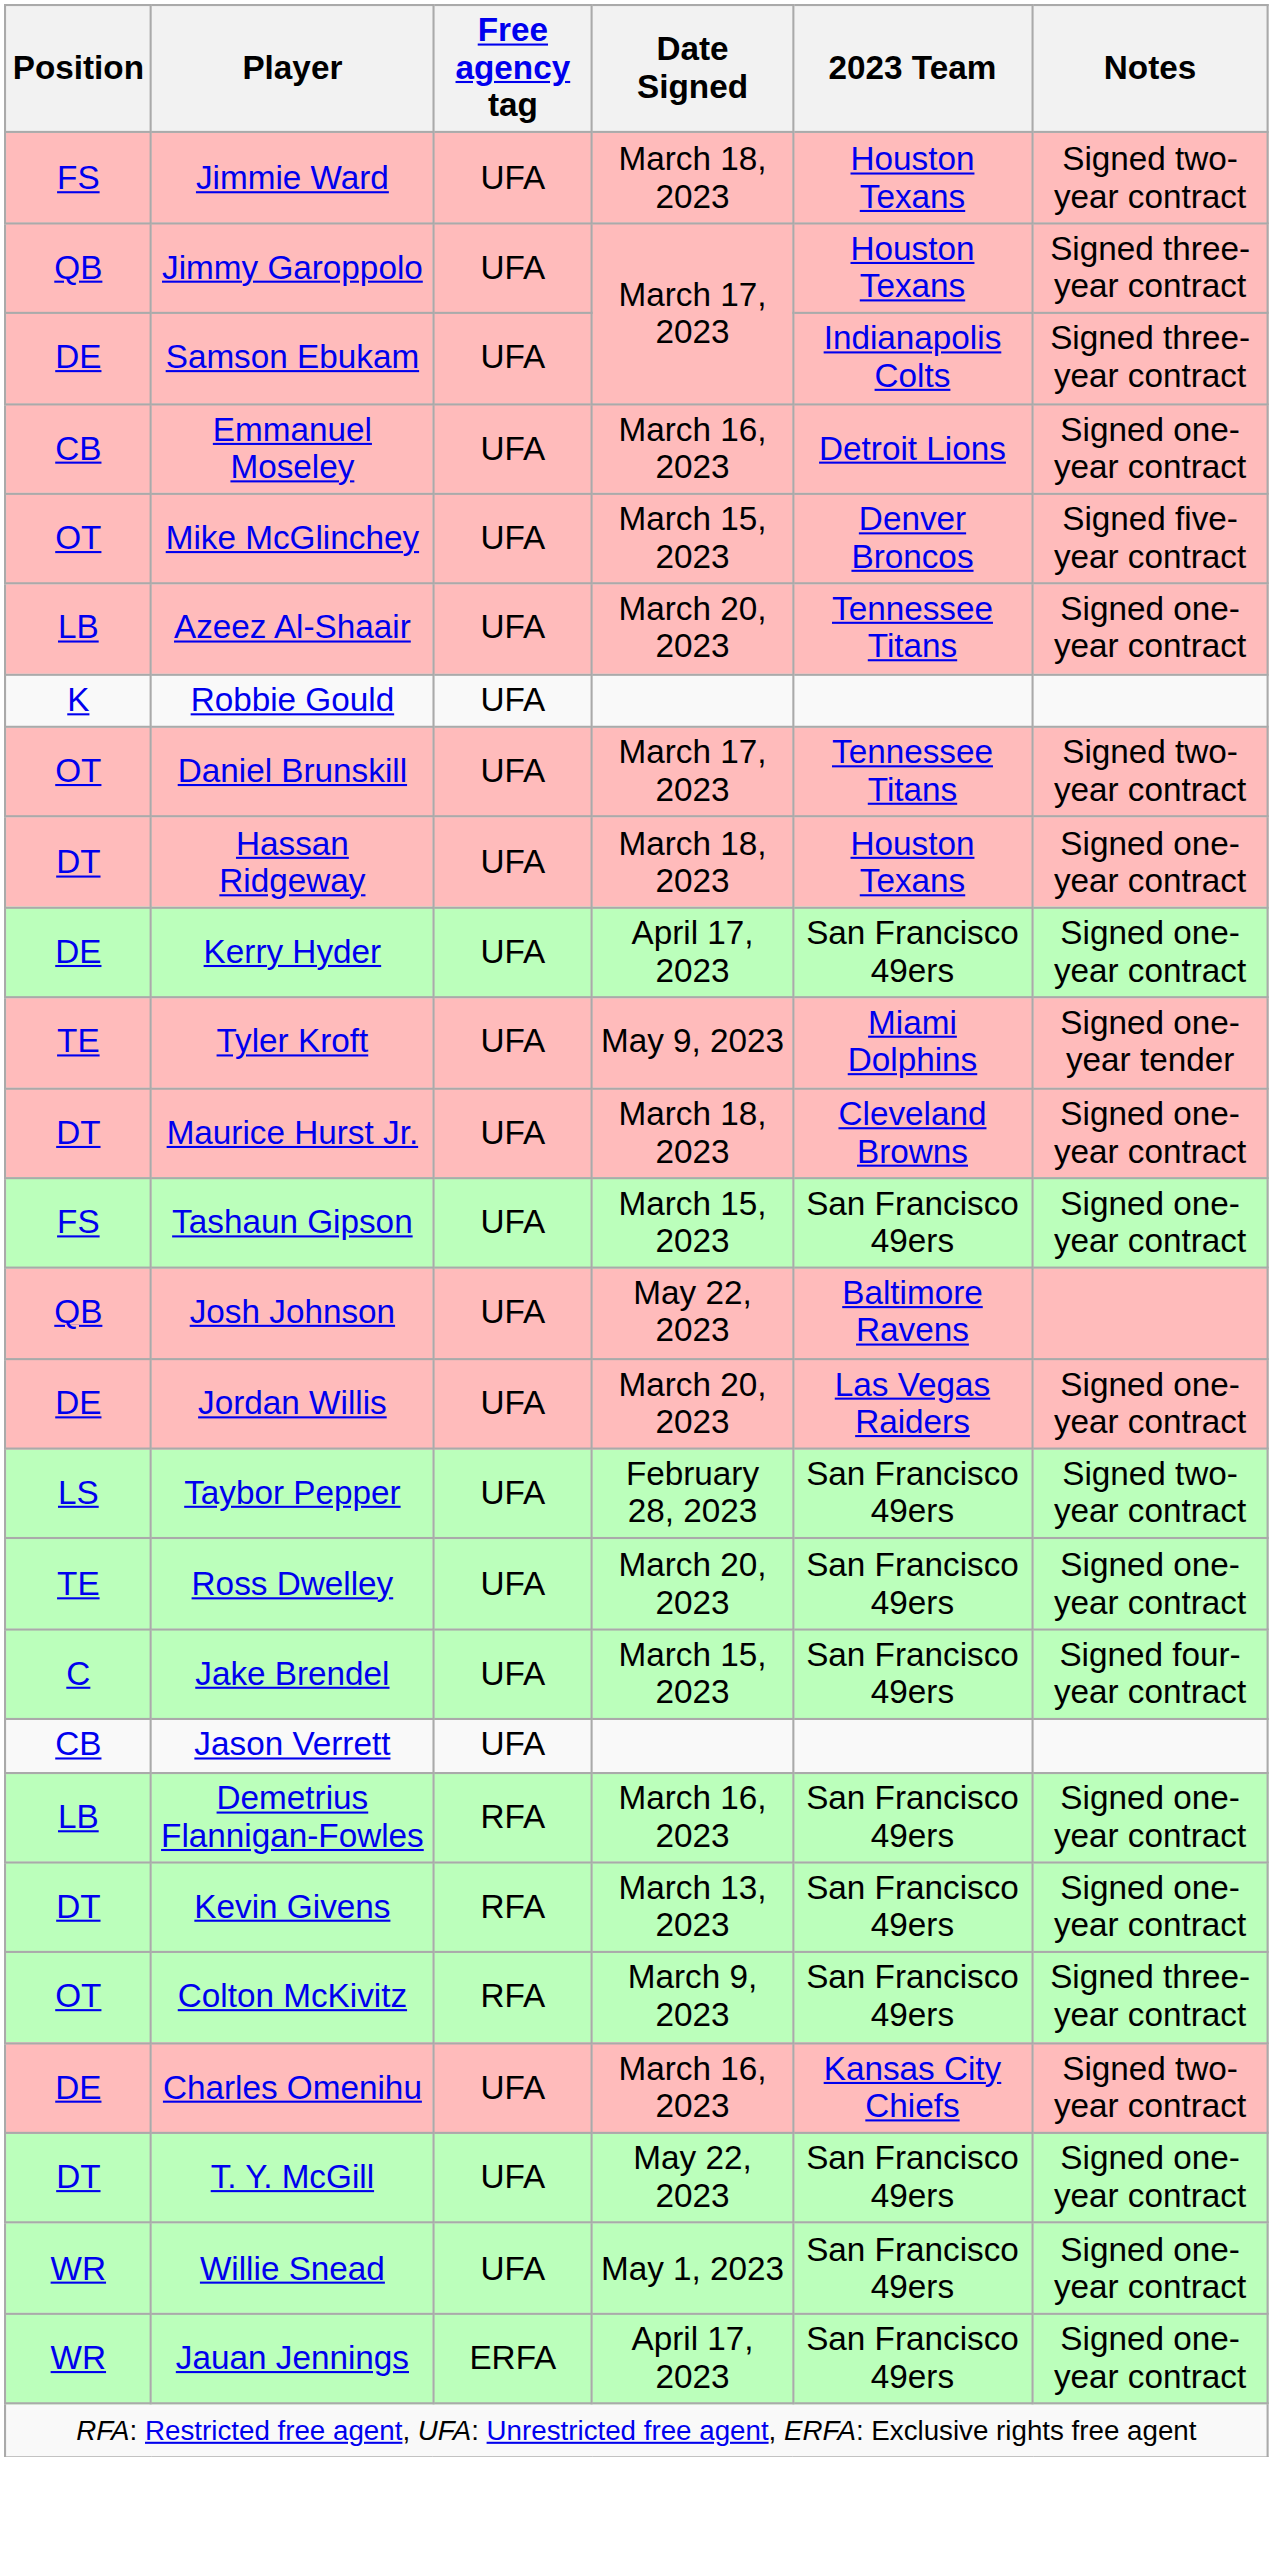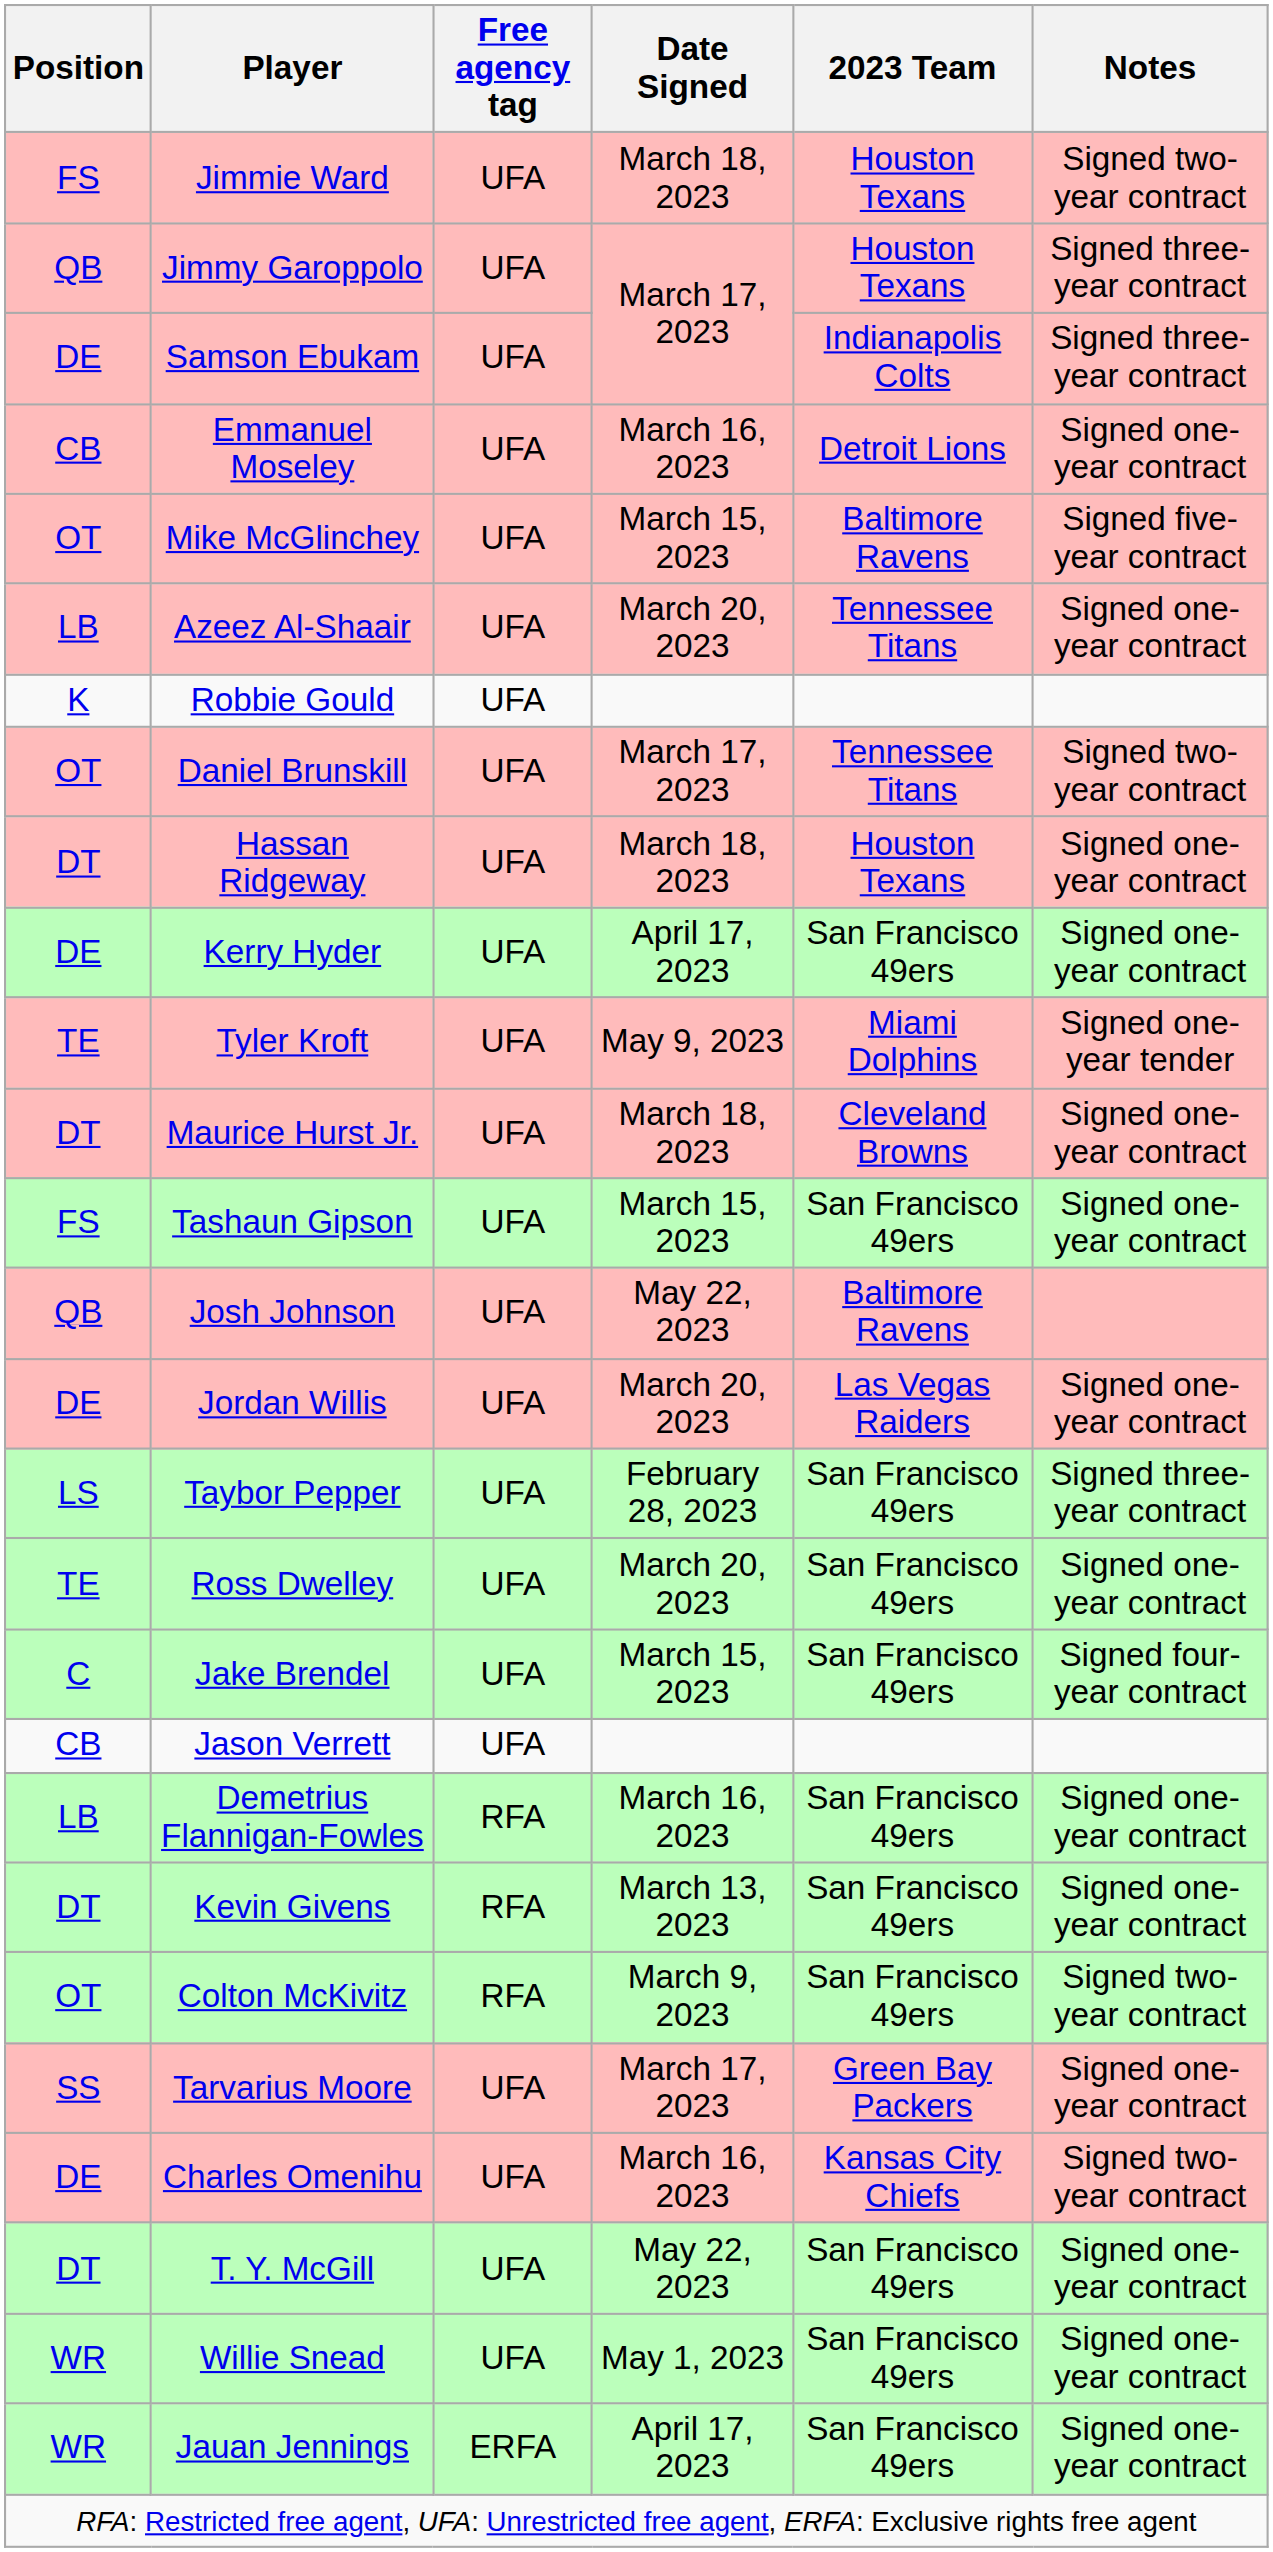Mike McGlinchey | 2023 Team: Denver Broncos -> Baltimore Ravens
Taybor Pepper | Notes: Signed two-year contract -> Signed three-year contract
Colton McKivitz | Notes: Signed three-year contract -> Signed two-year contract
+ row: SS | Tarvarius Moore | UFA | March 17, 2023 | Green Bay Packers | Signed one-year contract
